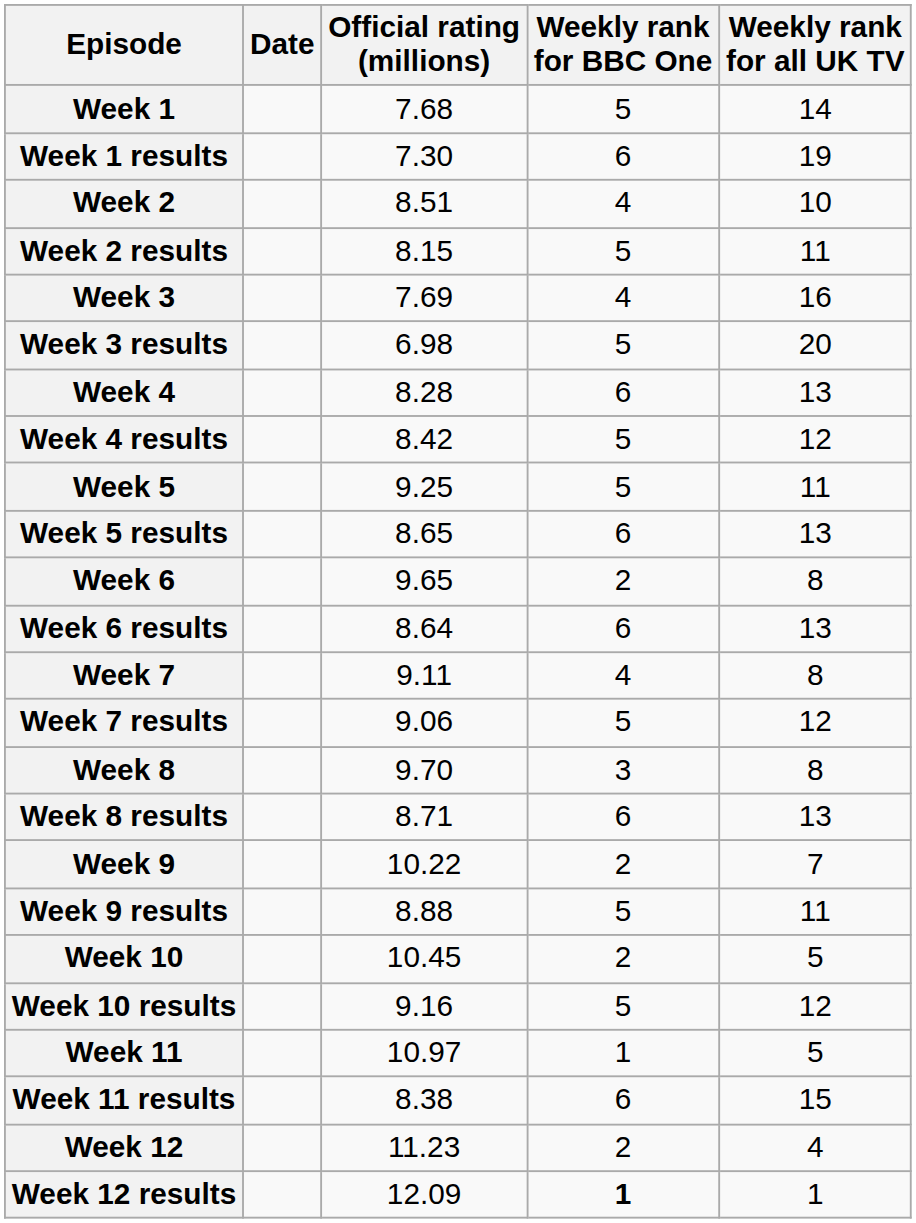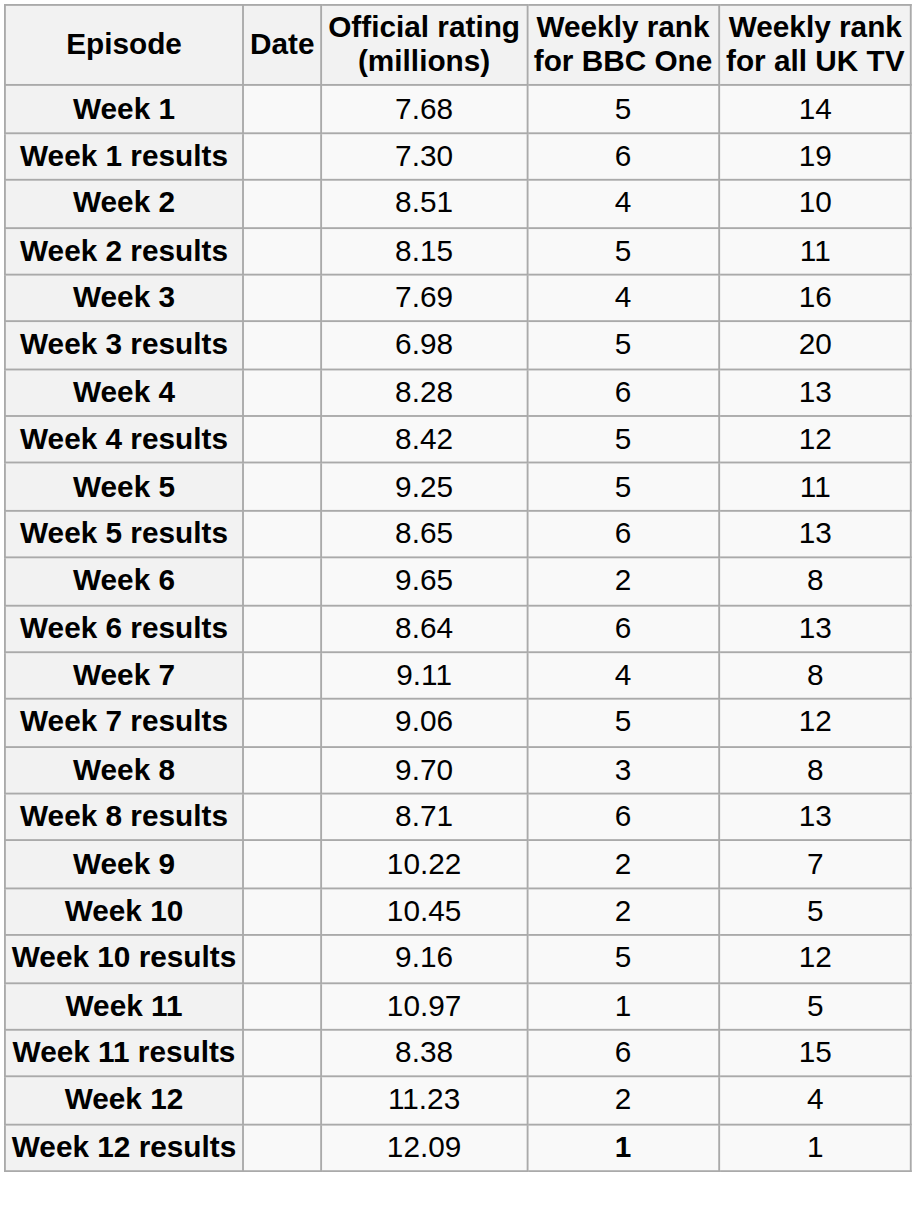- row: Week 9 results | 8.88 | 5 | 11
